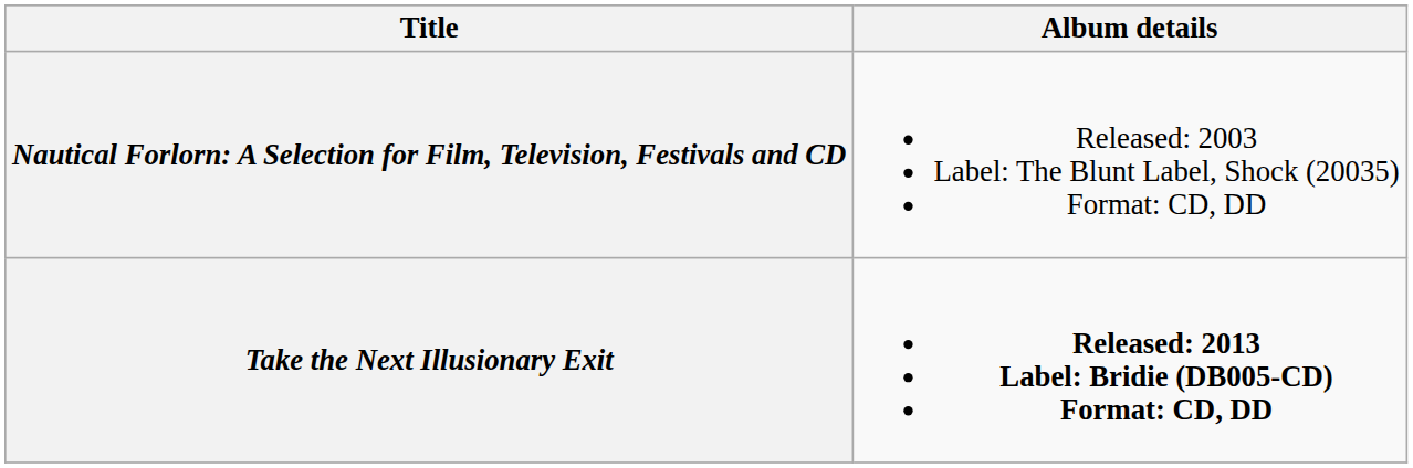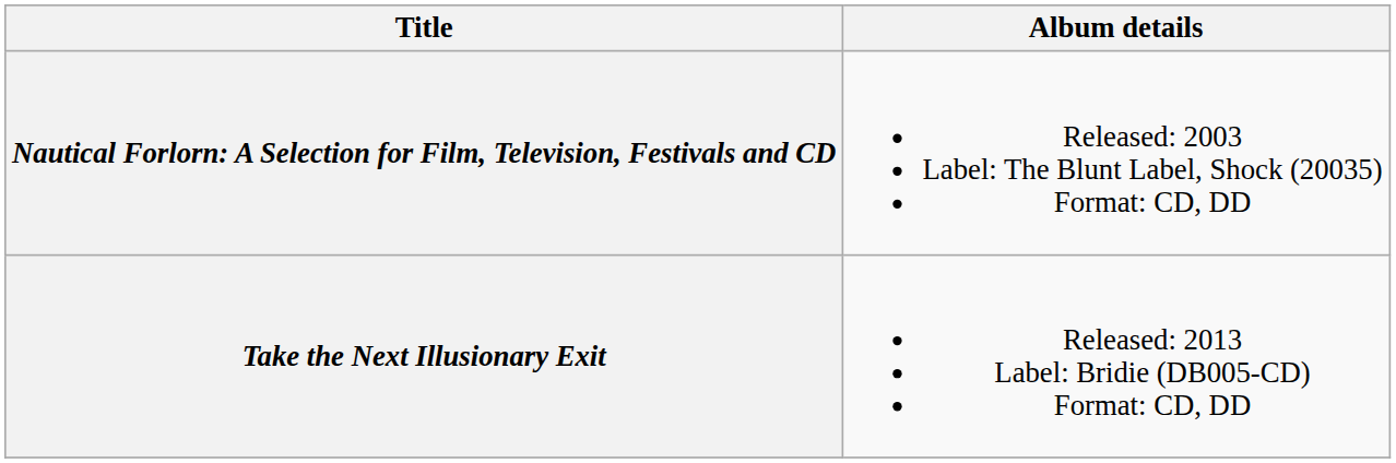Take the Next Illusionary Exit | Album details: bold -> normal
